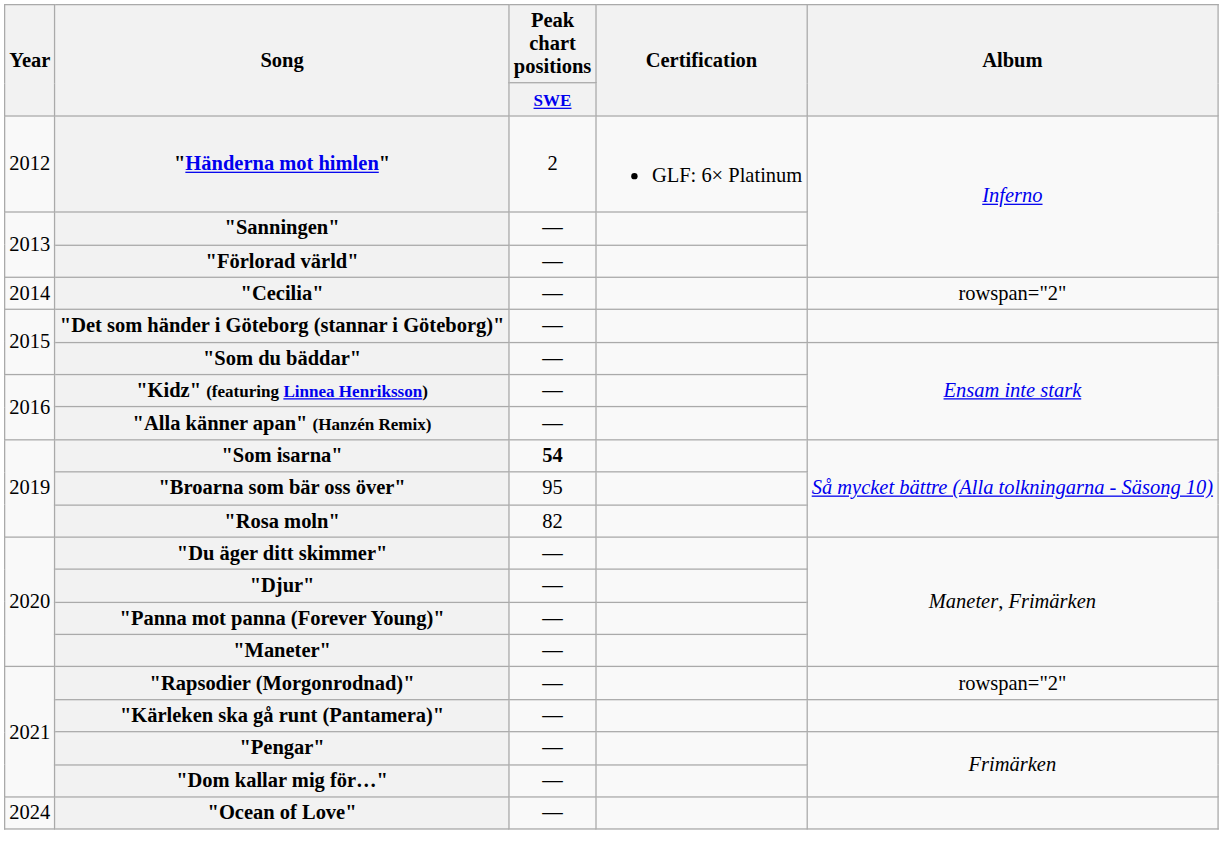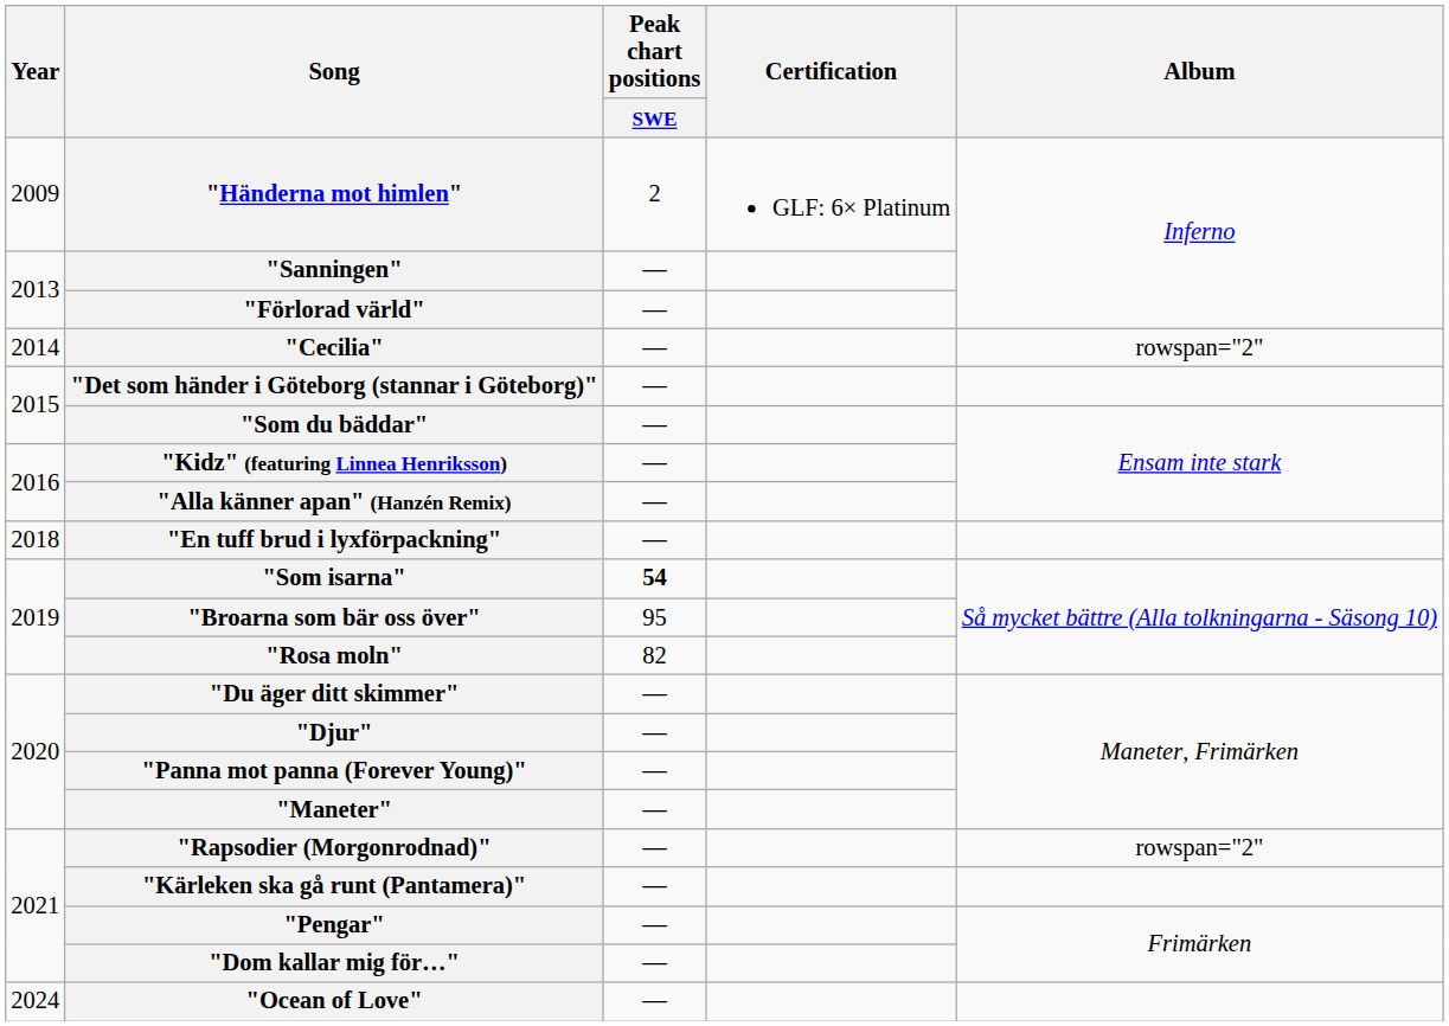"Händerna mot himlen" | Year: 2012 -> 2009
+ row: 2018 | "En tuff brud i lyxförpackning" | —
